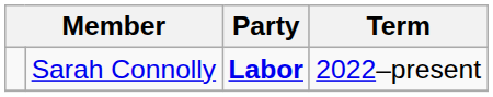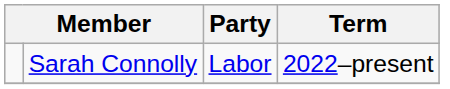Sarah Connolly | Party: bold -> normal
